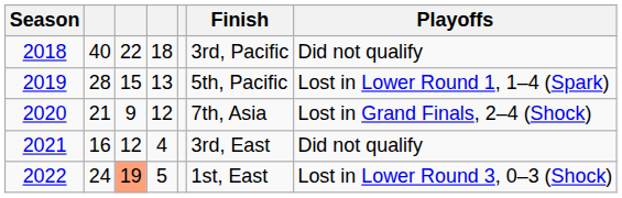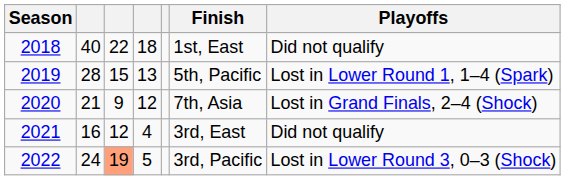2018 | Finish: 3rd, Pacific -> 1st, East
2022 | Finish: 1st, East -> 3rd, Pacific
